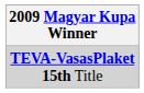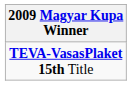row 2 | column 1: lightgrey background -> no background
